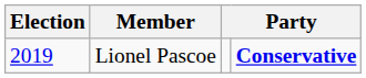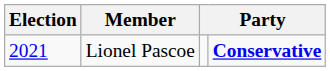Lionel Pascoe | Election: 2019 -> 2021
